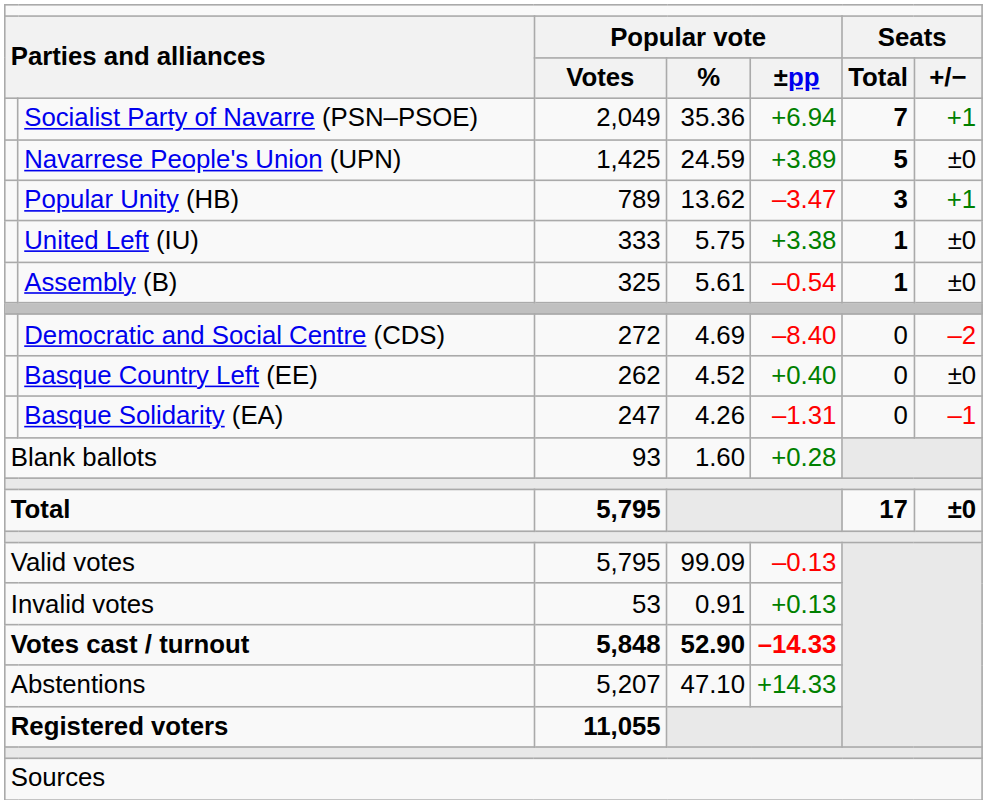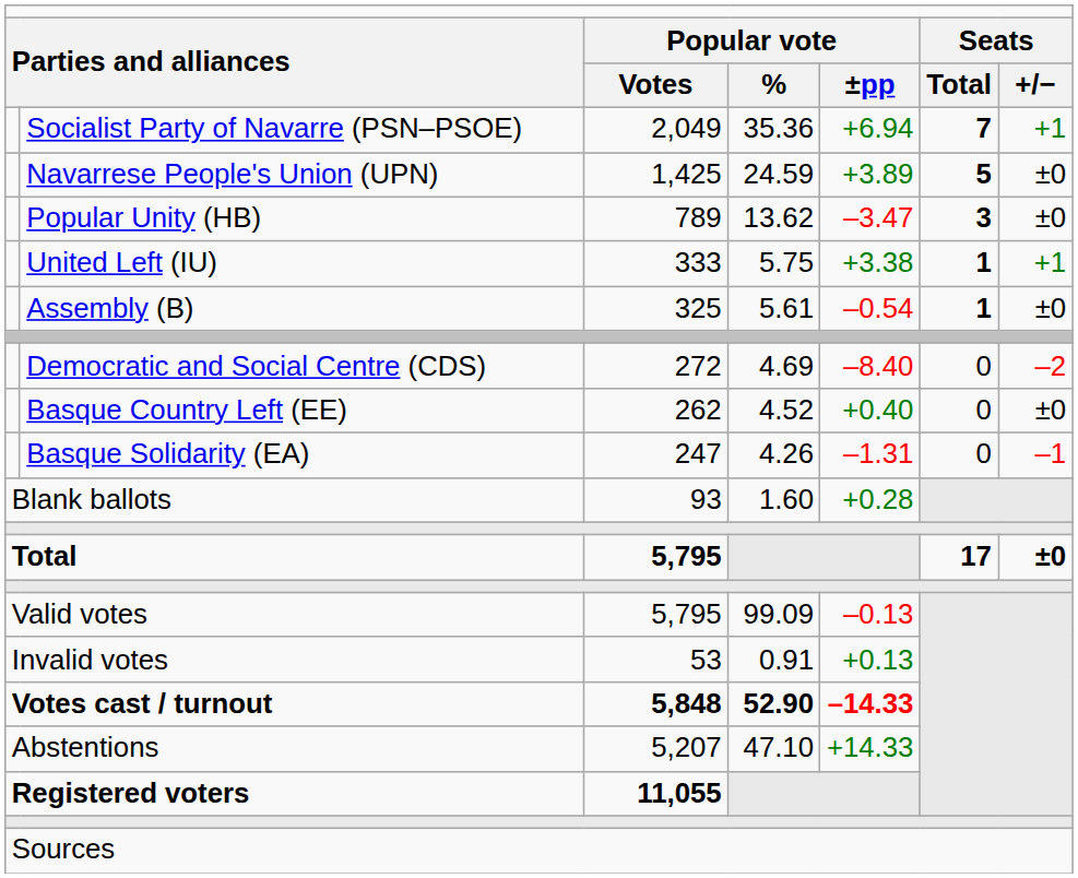Popular Unity (HB) | column 7: +1 -> ±0
United Left (IU) | column 7: ±0 -> +1
